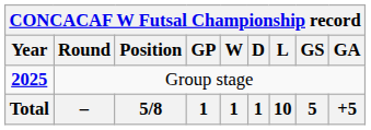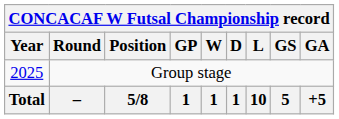Group stage | Year: bold -> normal
